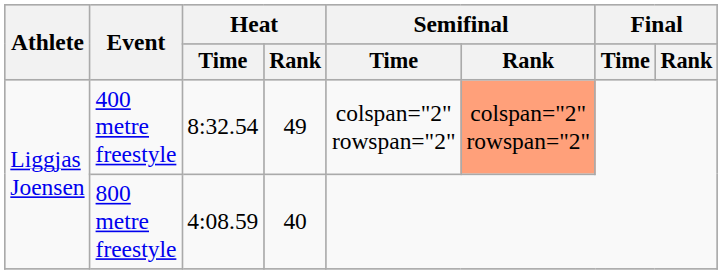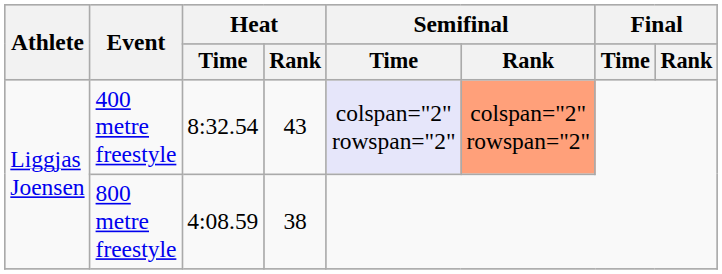400 metre freestyle | Heat / Rank: 49 -> 43
400 metre freestyle | Semifinal / Time: no background -> lavender background
800 metre freestyle | Heat / Rank: 40 -> 38
